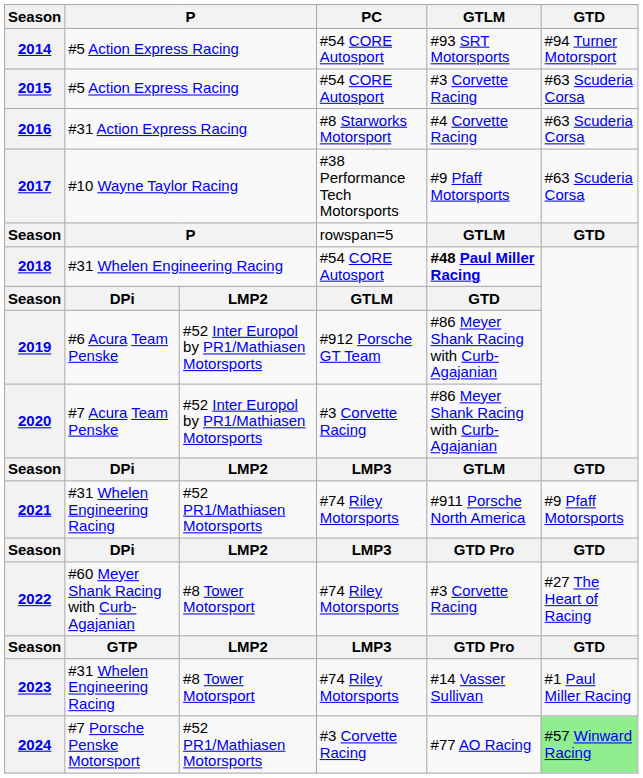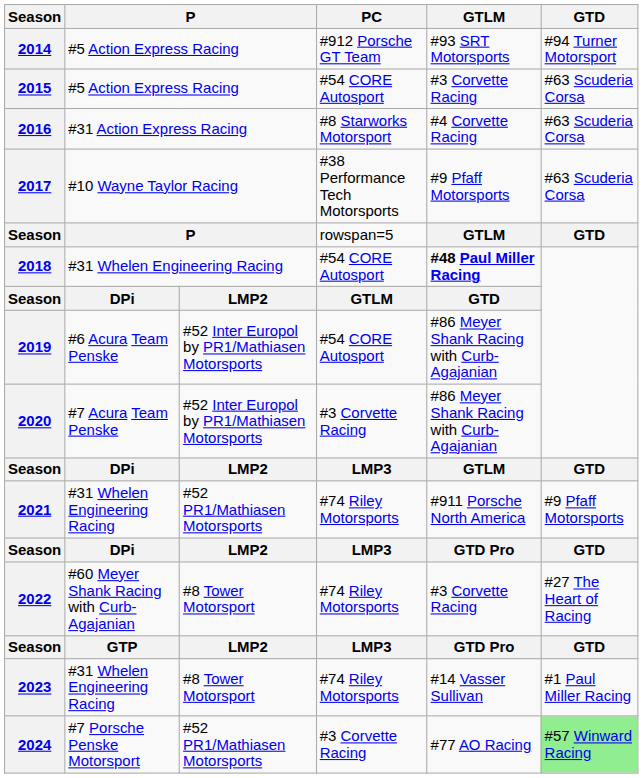2014 | PC: #54 CORE Autosport -> #912 Porsche GT Team
2019 | PC: #912 Porsche GT Team -> #54 CORE Autosport
